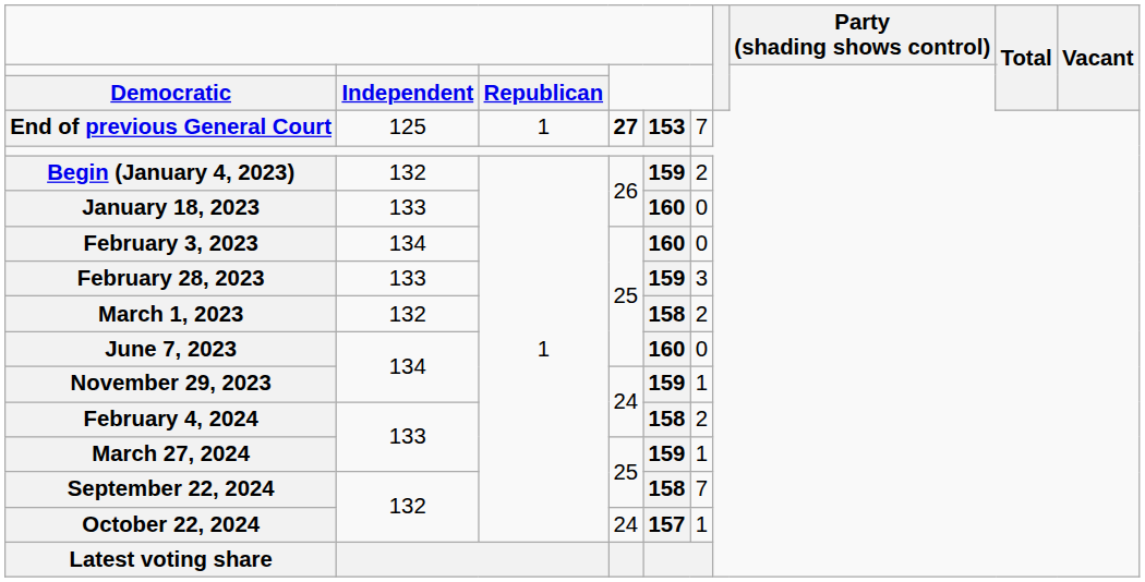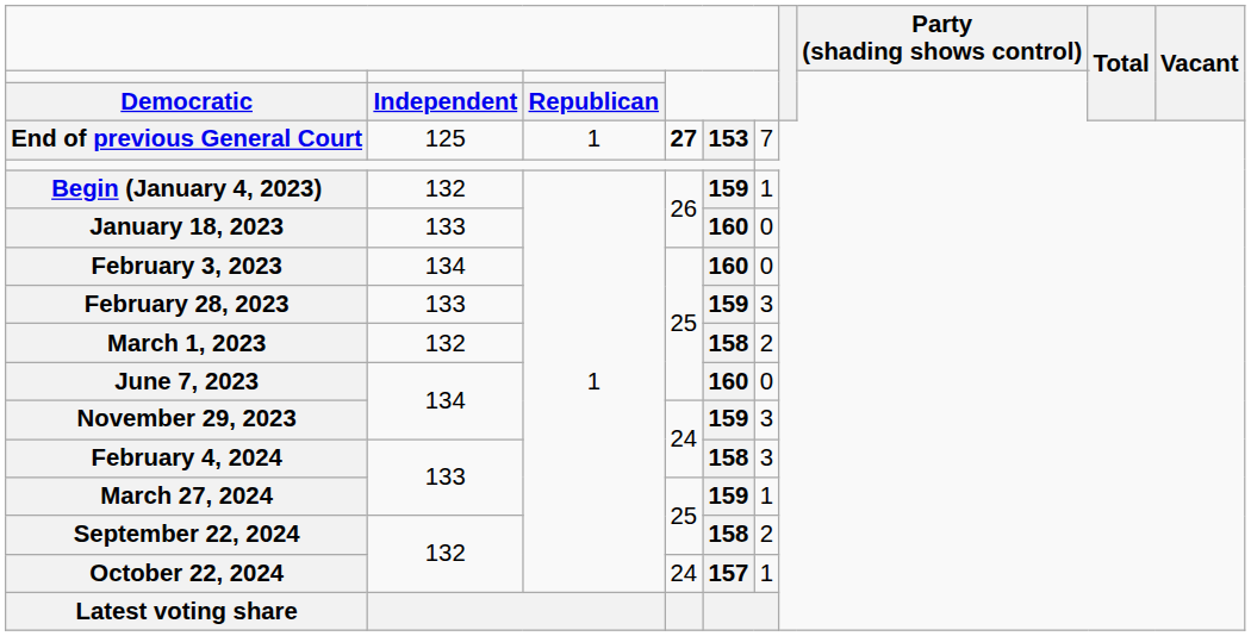Begin (January 4, 2023) | column 6: 2 -> 1
November 29, 2023 | column 6: 1 -> 3
February 4, 2024 | column 6: 2 -> 3
September 22, 2024 | column 6: 7 -> 2
